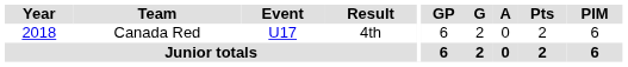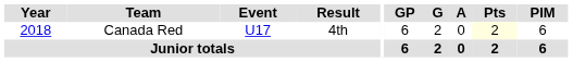Canada Red | Pts: no background -> lightyellow background
